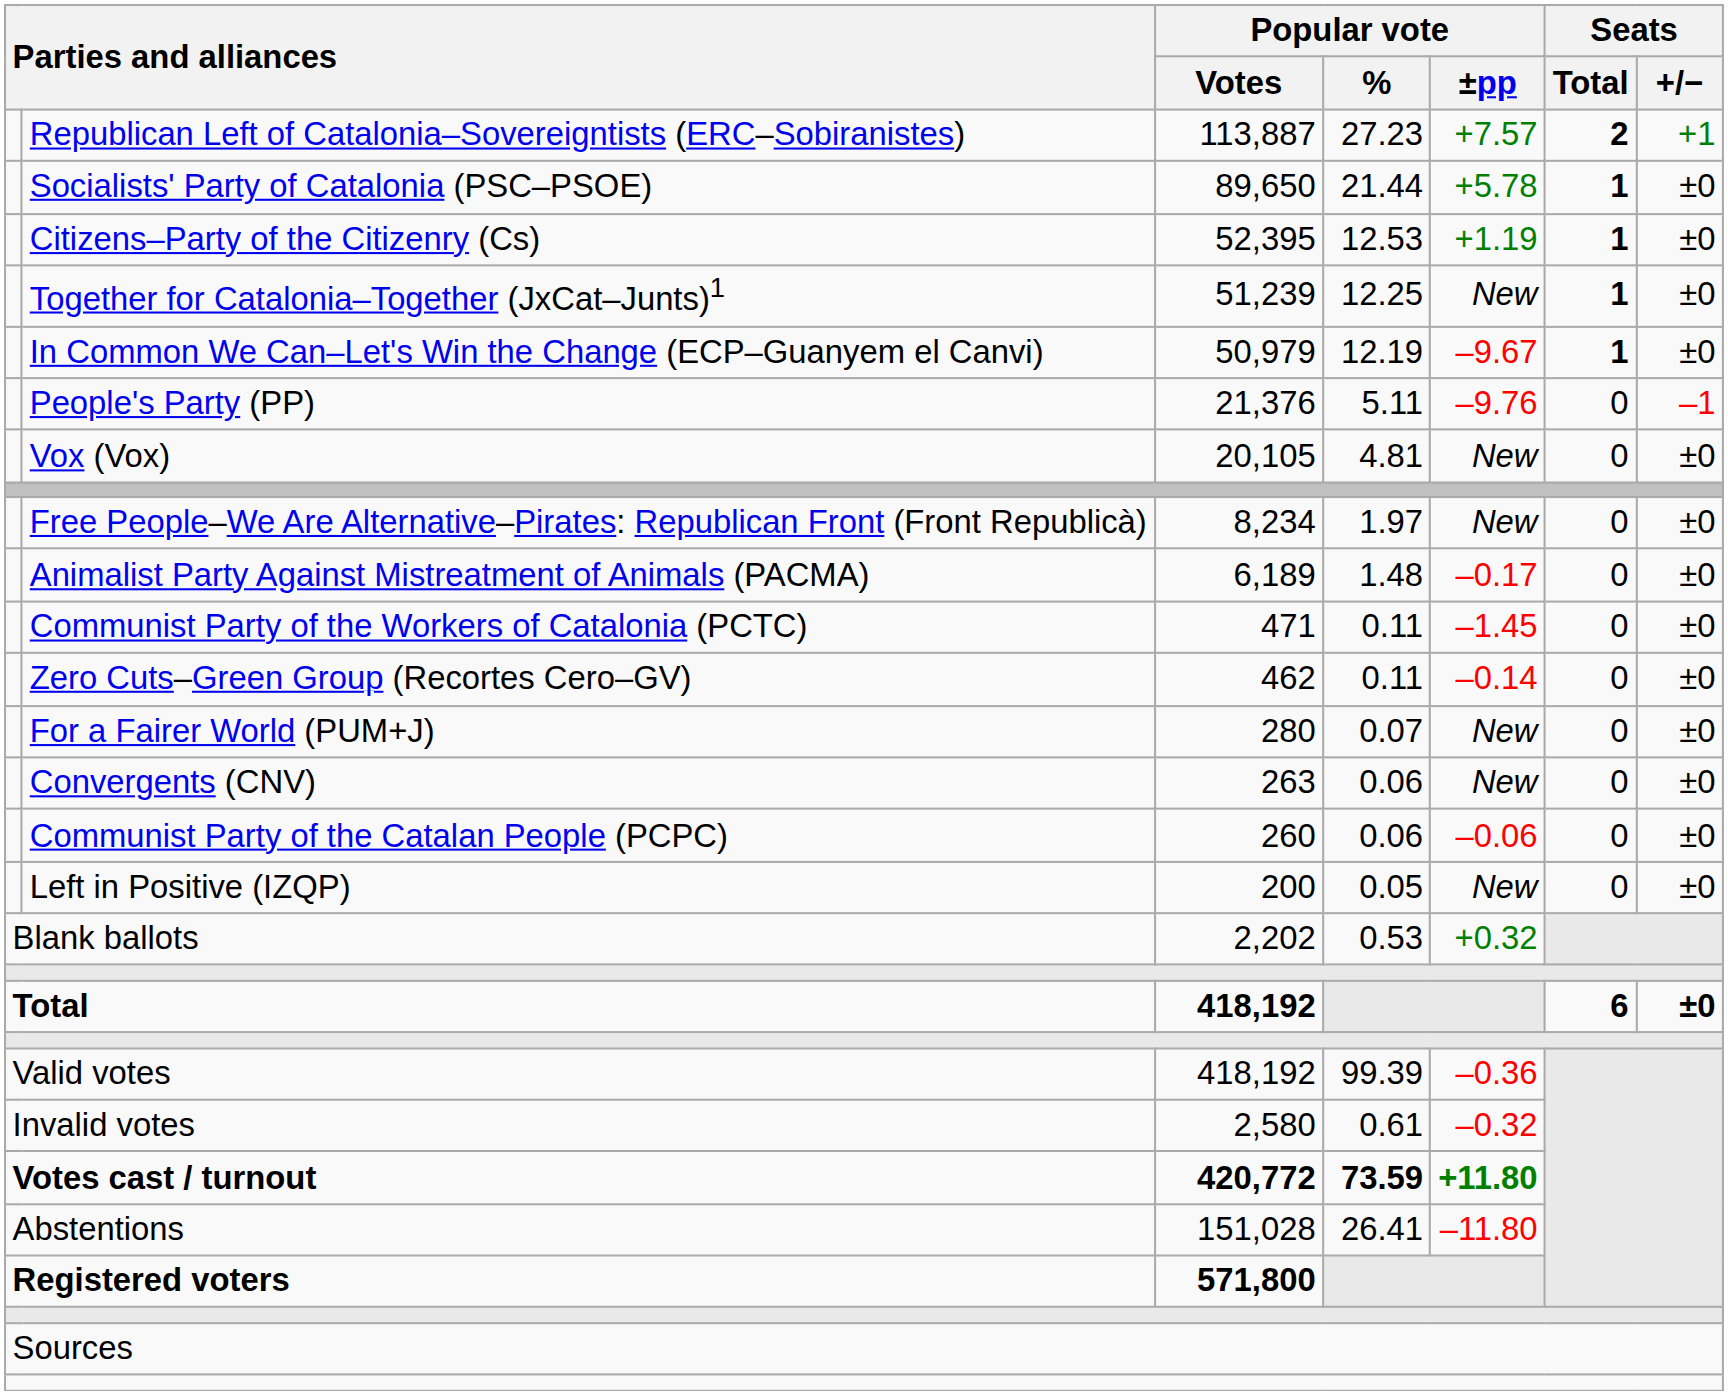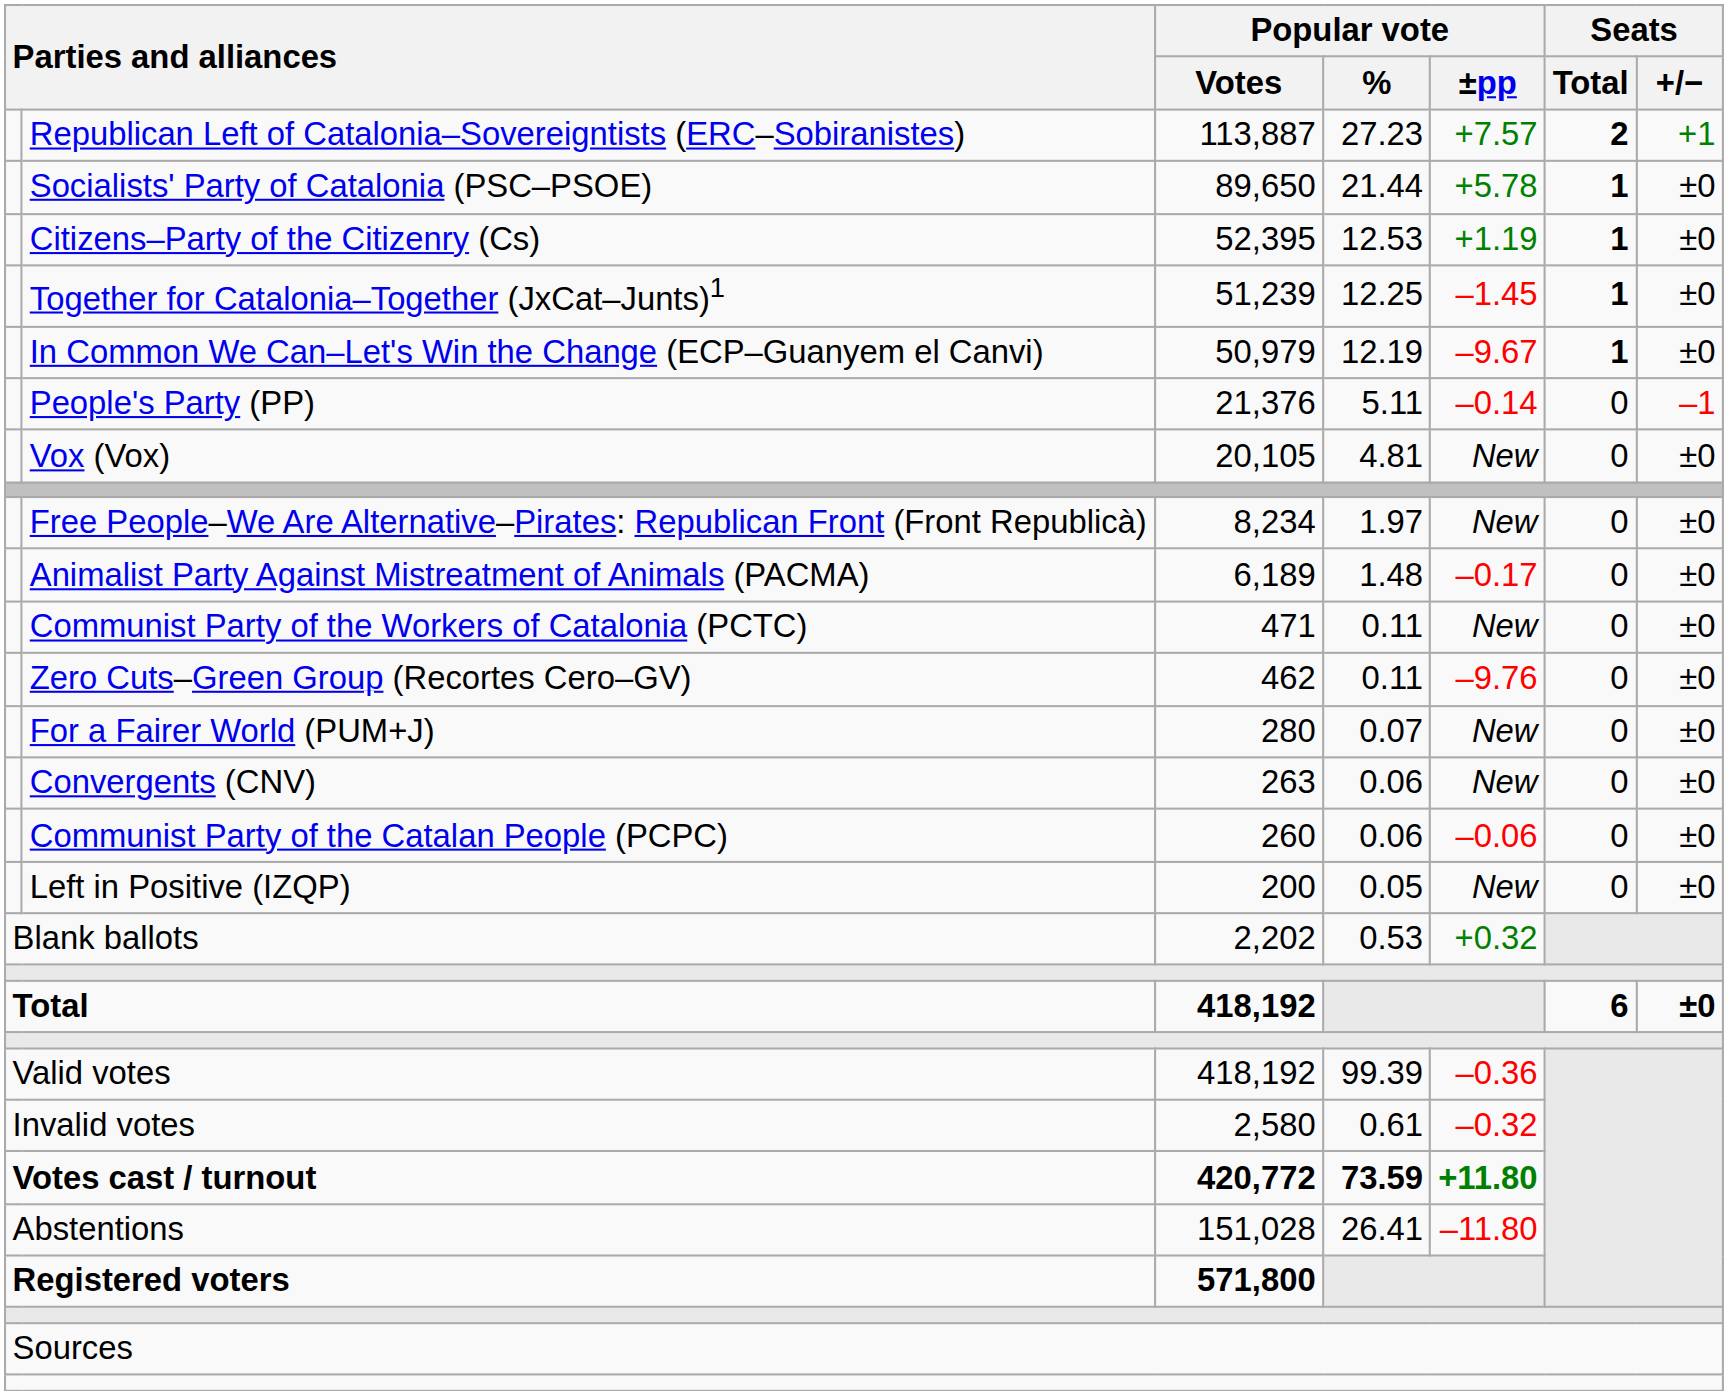Together for Catalonia–Together (JxCat–Junts)1 | Popular vote / ±pp: New -> –1.45
People's Party (PP) | Popular vote / ±pp: –9.76 -> –0.14
Communist Party of the Workers of Catalonia (PCTC) | Popular vote / ±pp: –1.45 -> New
Zero Cuts–Green Group (Recortes Cero–GV) | Popular vote / ±pp: –0.14 -> –9.76
